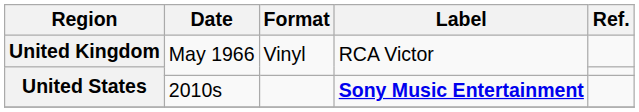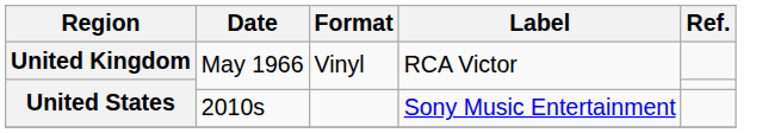United States / 2010s | Label: bold -> normal
